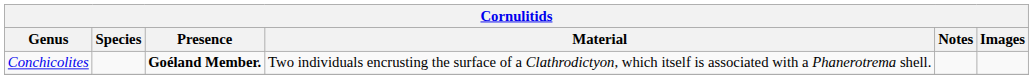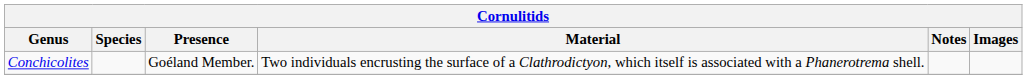Conchicolites | Presence: bold -> normal
